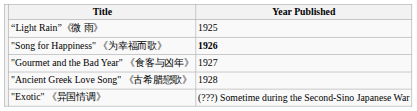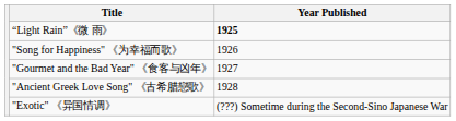“Light Rain”《微 雨》 | Year Published: normal -> bold
"Song for Happiness" 《为幸福而歌》 | Year Published: bold -> normal
